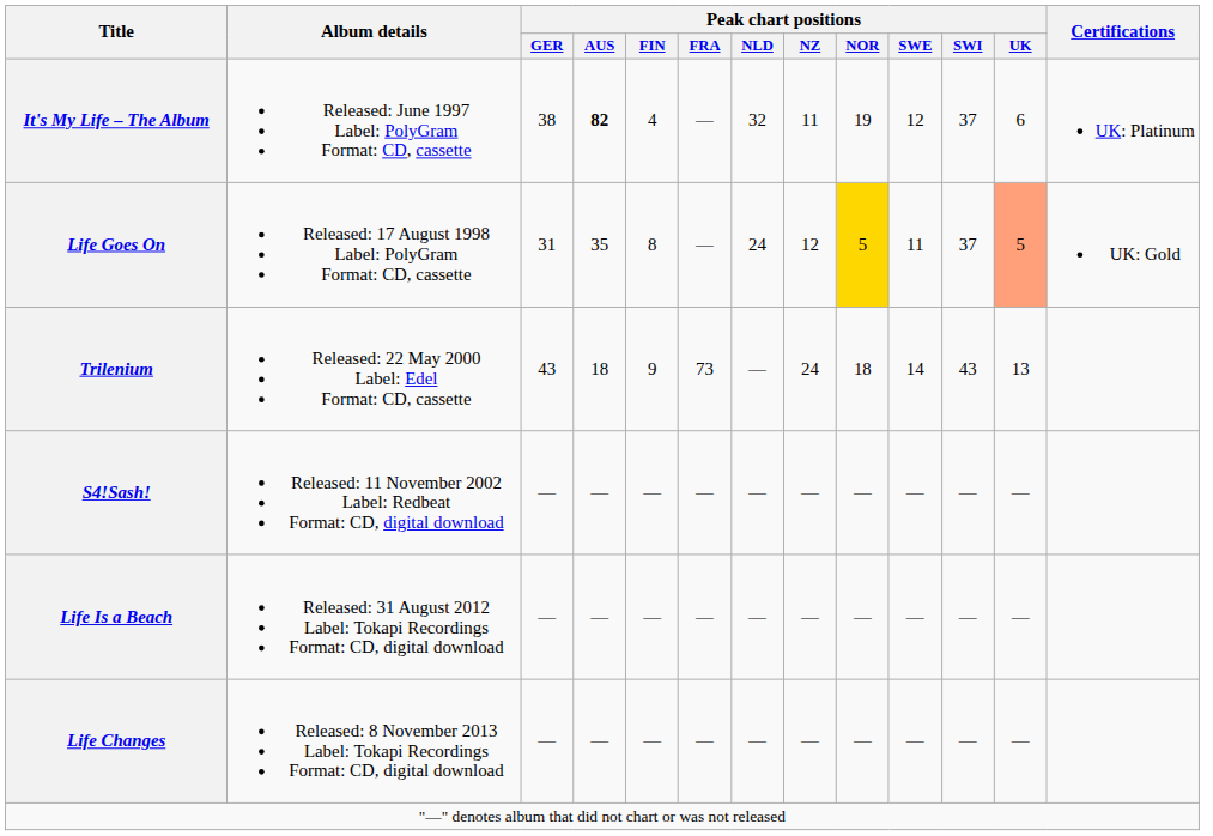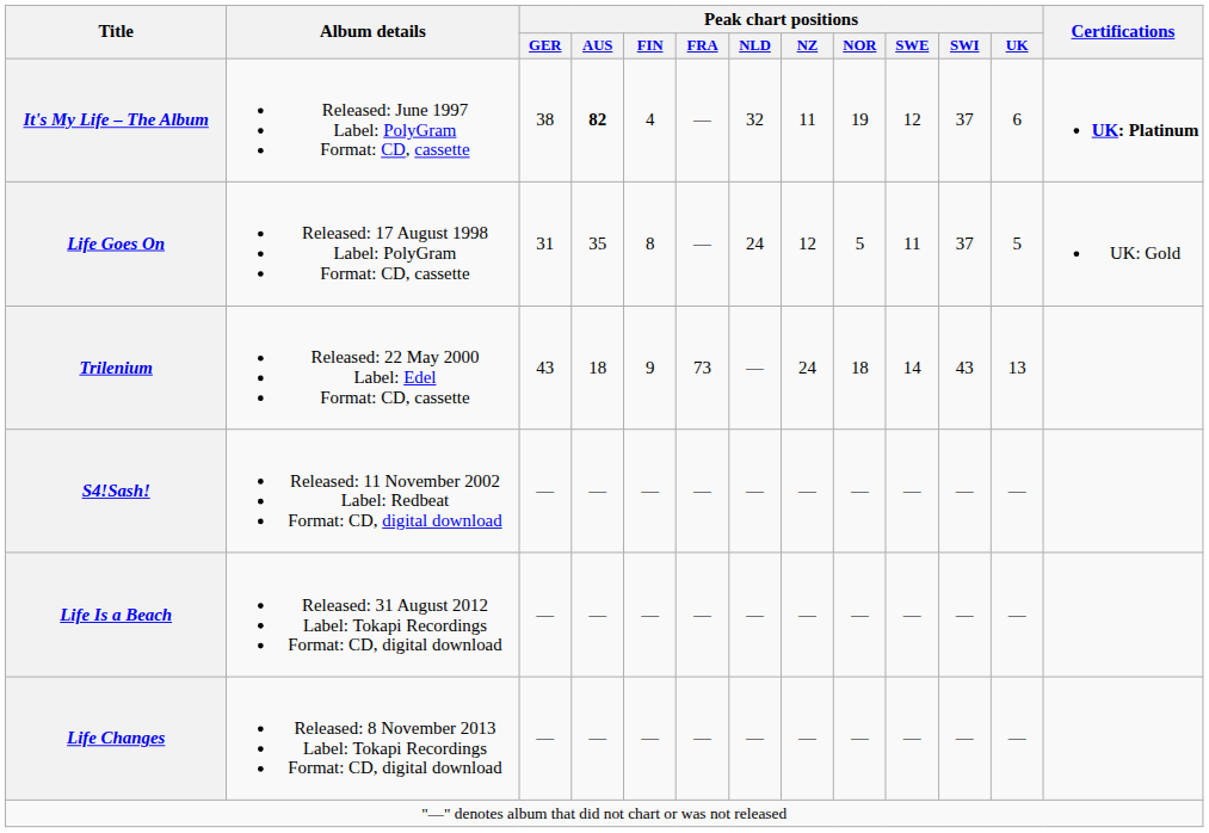It's My Life – The Album | Certifications: normal -> bold
Life Goes On | Peak chart positions / NOR: gold background -> no background
Life Goes On | Peak chart positions / UK: lightsalmon background -> no background
